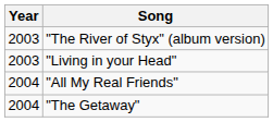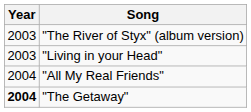"The Getaway" | Year: normal -> bold
